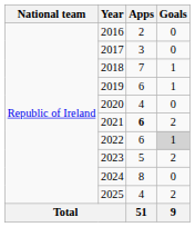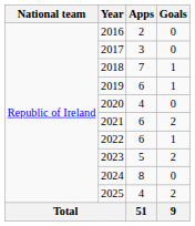2021 | Apps: bold -> normal
2022 | Goals: lightgrey background -> no background
